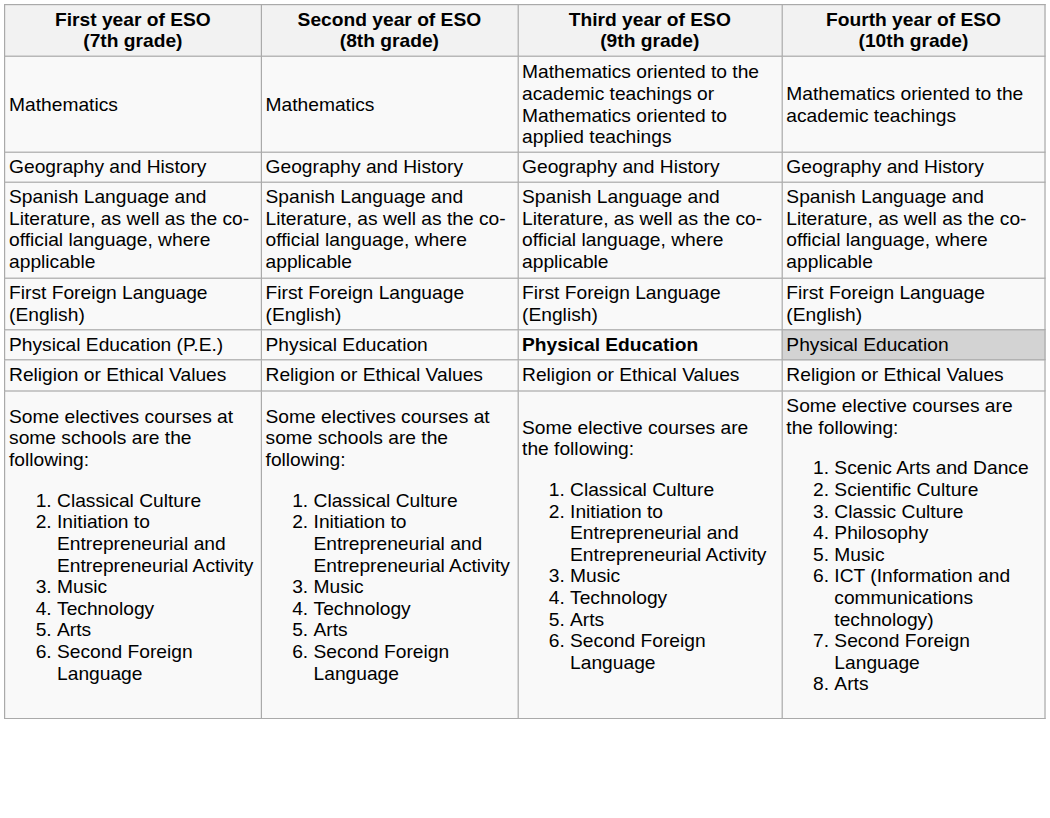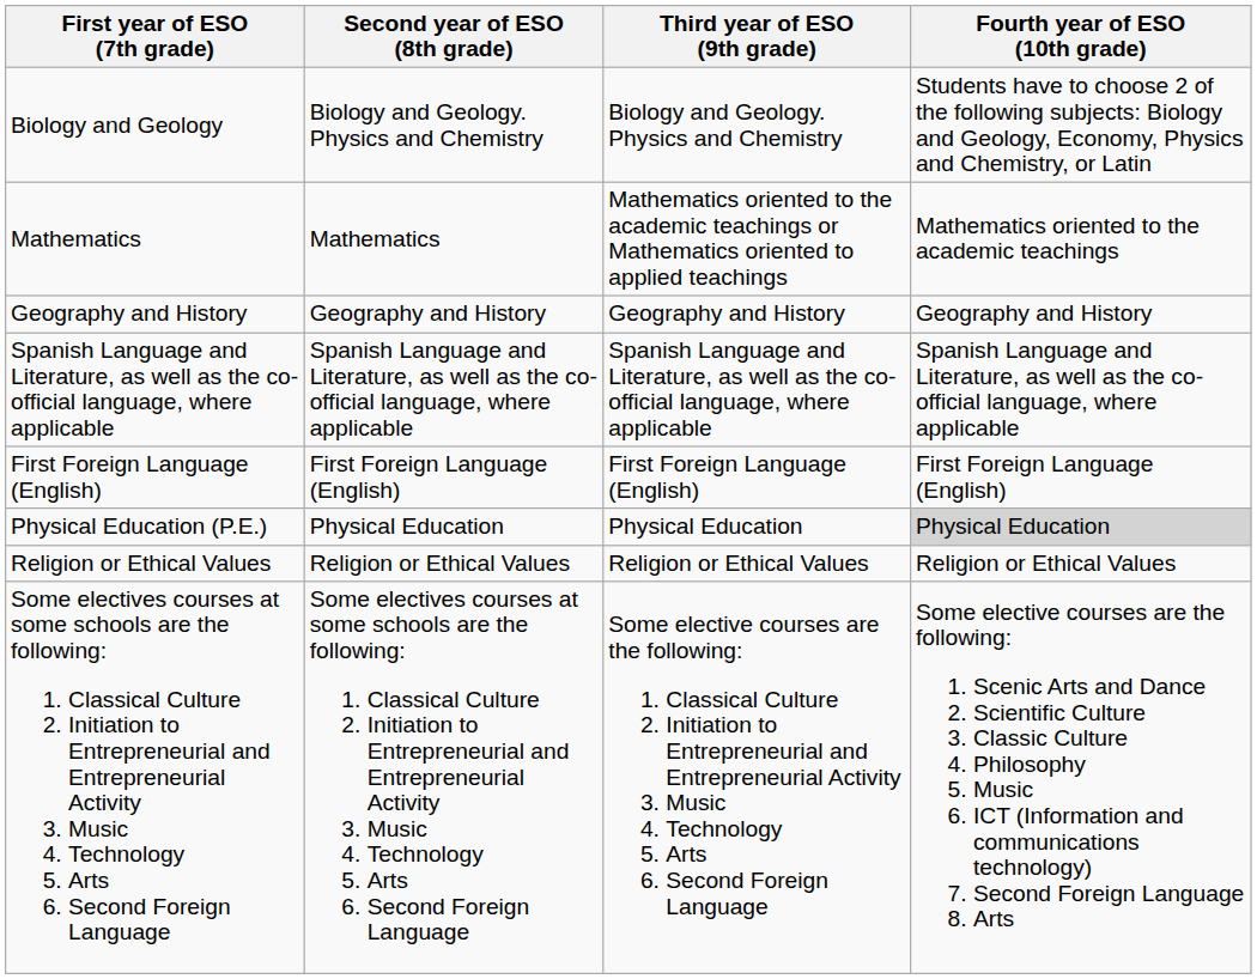+ row: Biology and Geology | Biology and Geology. Physics and Chemistry | Biology and Geology. Physics and Chemistry | Students have to choose 2 of the following subjects: Biology and Geology, Economy, Physics and Chemistry, or Latin
Physical Education (P.E.) | Third year of ESO (9th grade): bold -> normal
